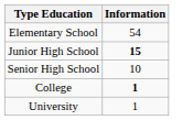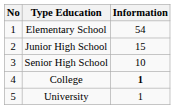+ column: No | 1 | 2 | 3 | 4 | 5
Junior High School | Information: bold -> normal
